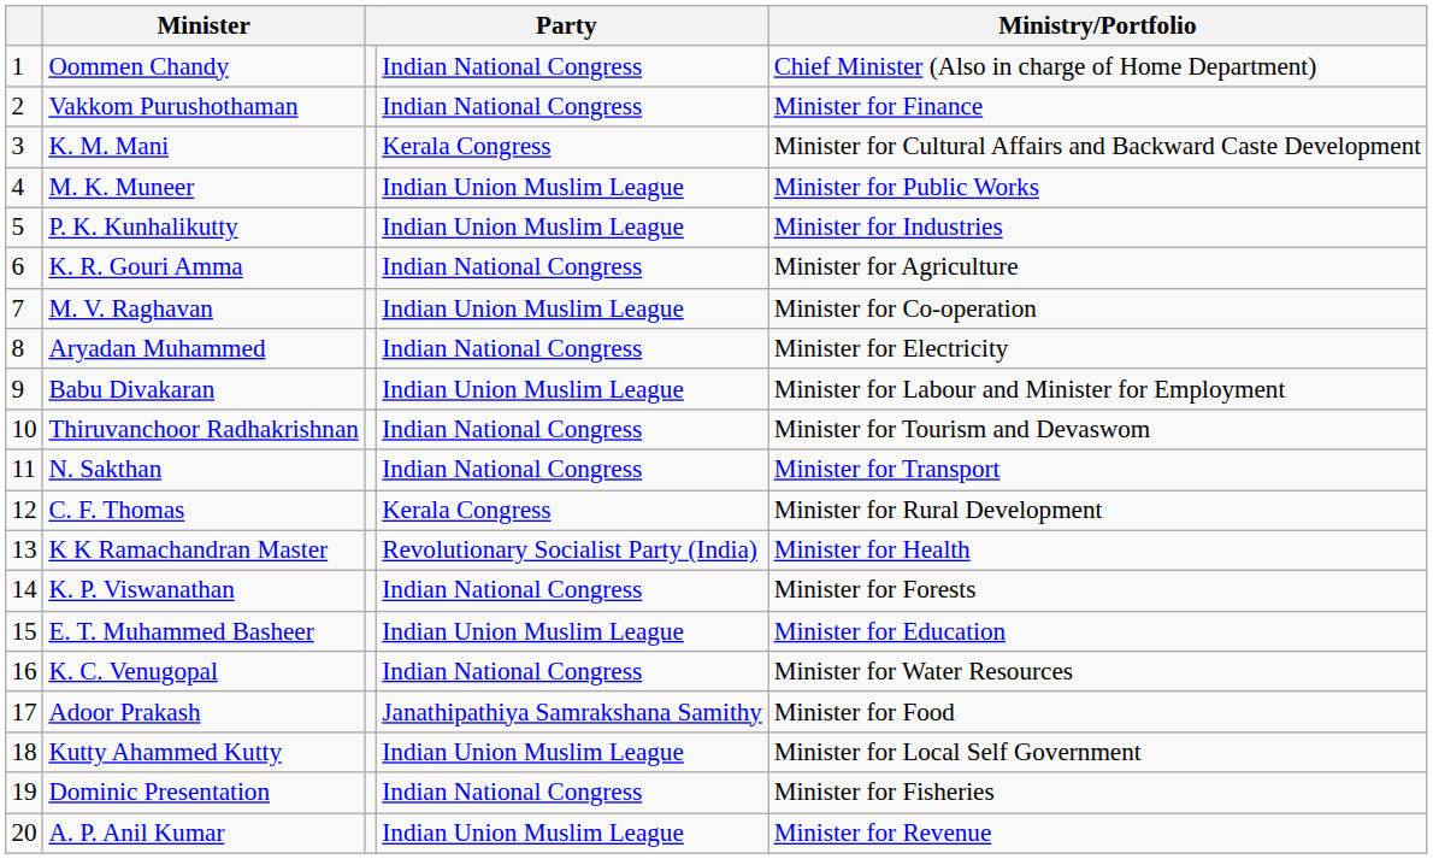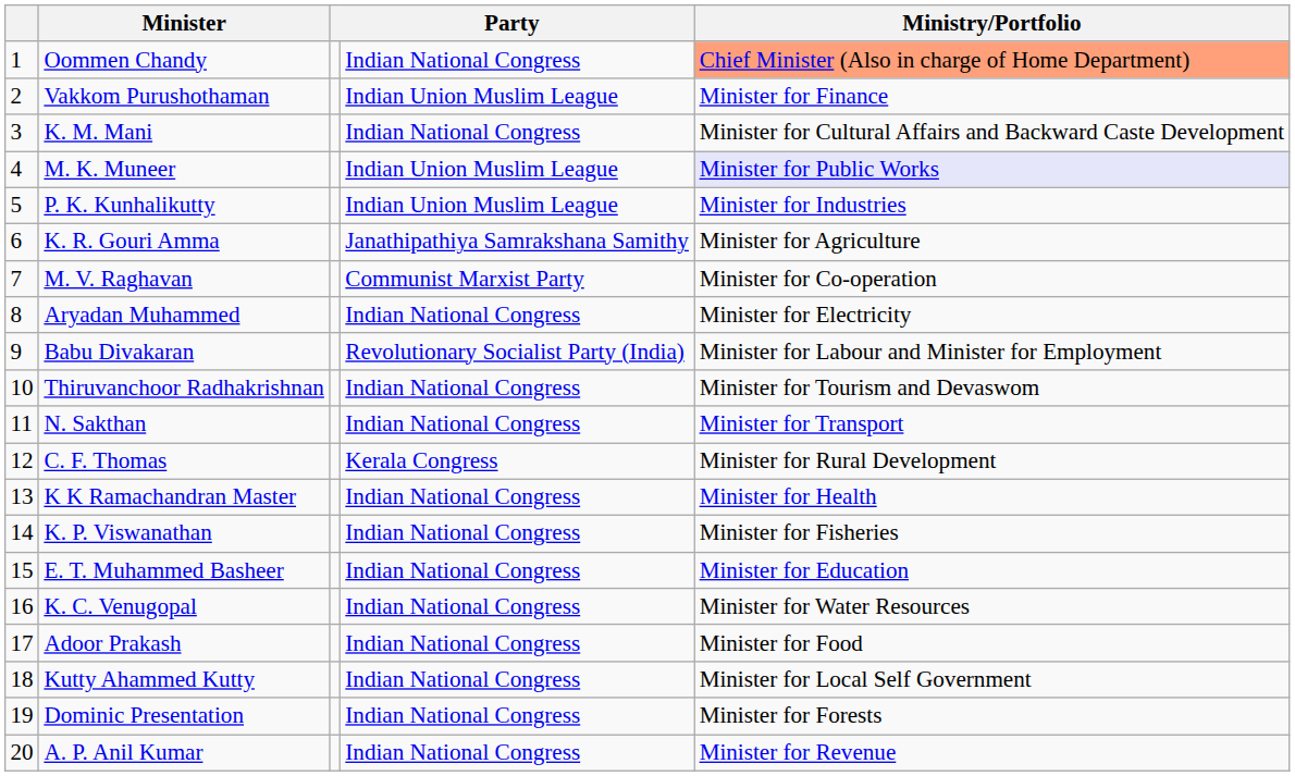Oommen Chandy | Ministry/Portfolio: no background -> lightsalmon background
Vakkom Purushothaman | column 4: Indian National Congress -> Indian Union Muslim League
K. M. Mani | column 4: Kerala Congress -> Indian National Congress
M. K. Muneer | Ministry/Portfolio: no background -> lavender background
K. R. Gouri Amma | column 4: Indian National Congress -> Janathipathiya Samrakshana Samithy
M. V. Raghavan | column 4: Indian Union Muslim League -> Communist Marxist Party
Babu Divakaran | column 4: Indian Union Muslim League -> Revolutionary Socialist Party (India)
K K Ramachandran Master | column 4: Revolutionary Socialist Party (India) -> Indian National Congress
K. P. Viswanathan | Ministry/Portfolio: Minister for Forests -> Minister for Fisheries
E. T. Muhammed Basheer | column 4: Indian Union Muslim League -> Indian National Congress
Adoor Prakash | column 4: Janathipathiya Samrakshana Samithy -> Indian National Congress
Kutty Ahammed Kutty | column 4: Indian Union Muslim League -> Indian National Congress
Dominic Presentation | Ministry/Portfolio: Minister for Fisheries -> Minister for Forests
A. P. Anil Kumar | column 4: Indian Union Muslim League -> Indian National Congress
